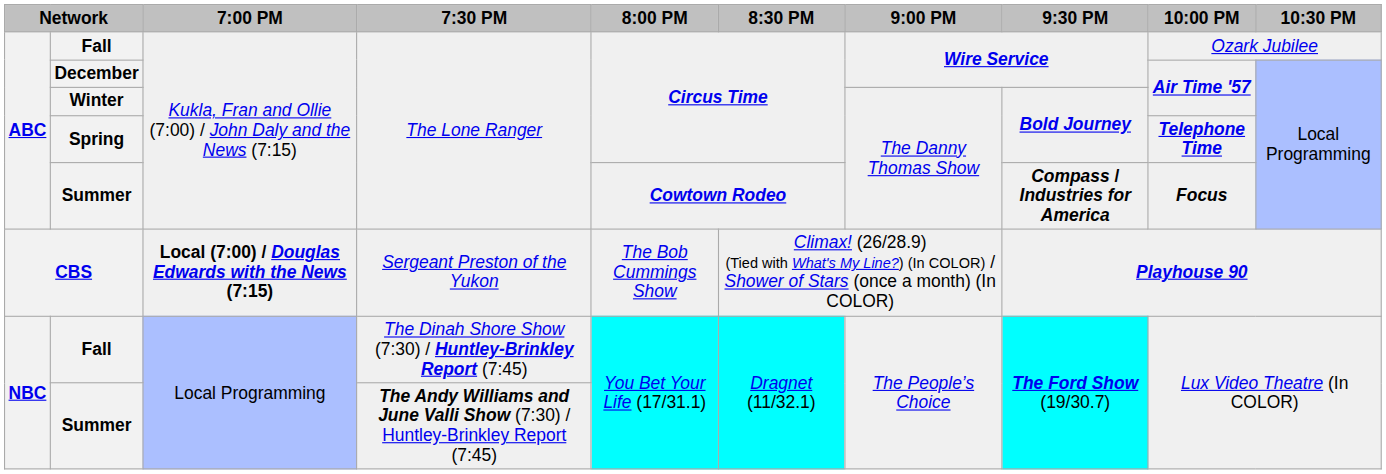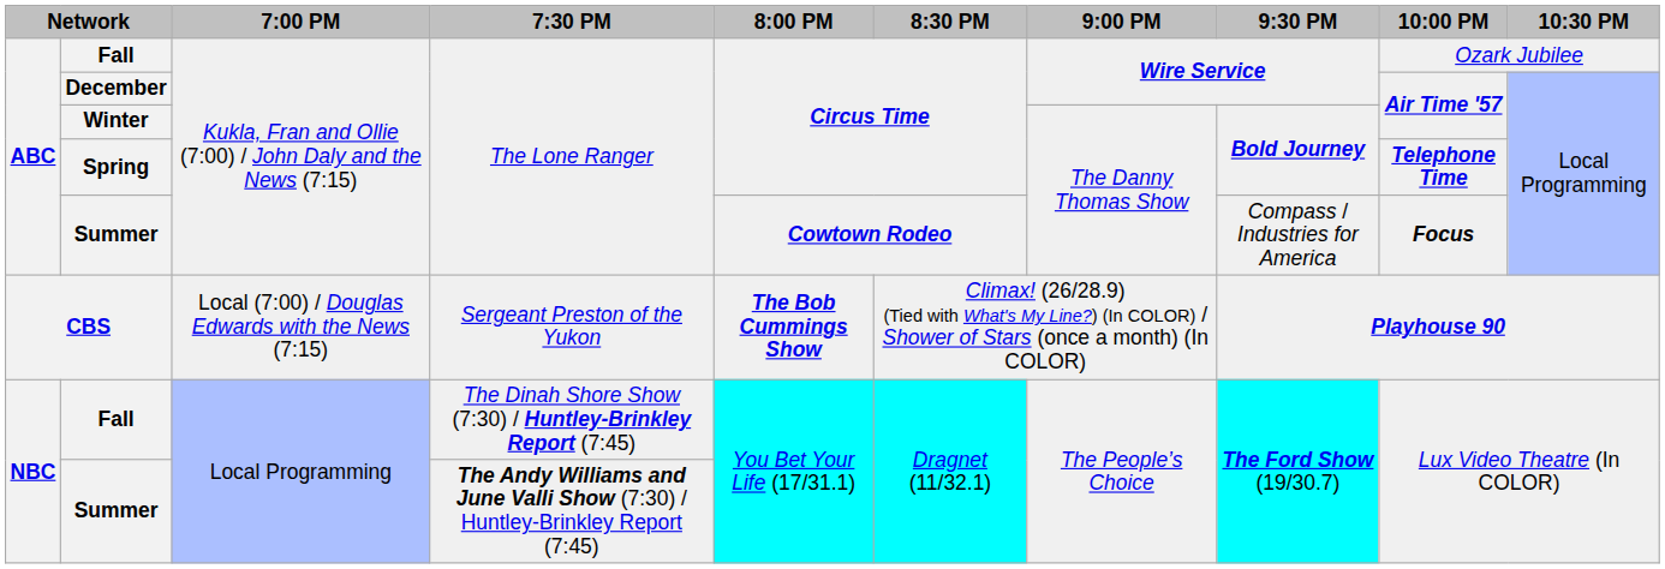Summer / The Lone Ranger | 9:30 PM: bold -> normal
CBS | 7:00 PM: bold -> normal
CBS | 8:00 PM: normal -> bold
